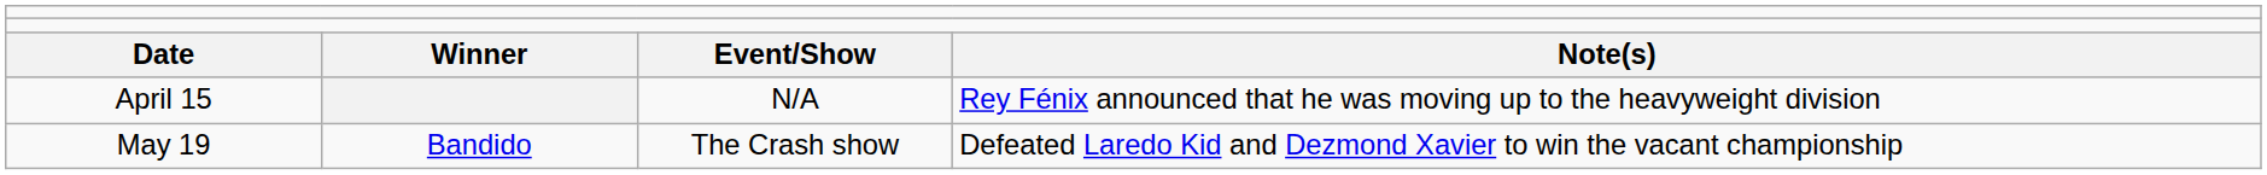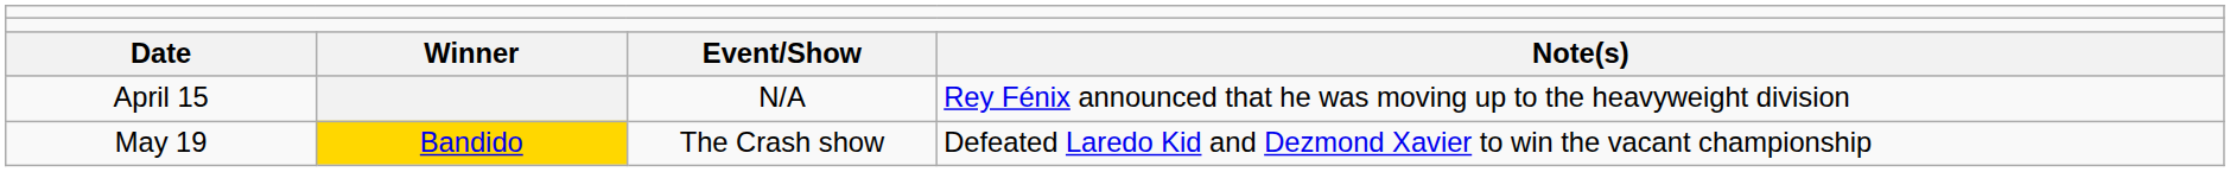May 19 | column 2: no background -> gold background
